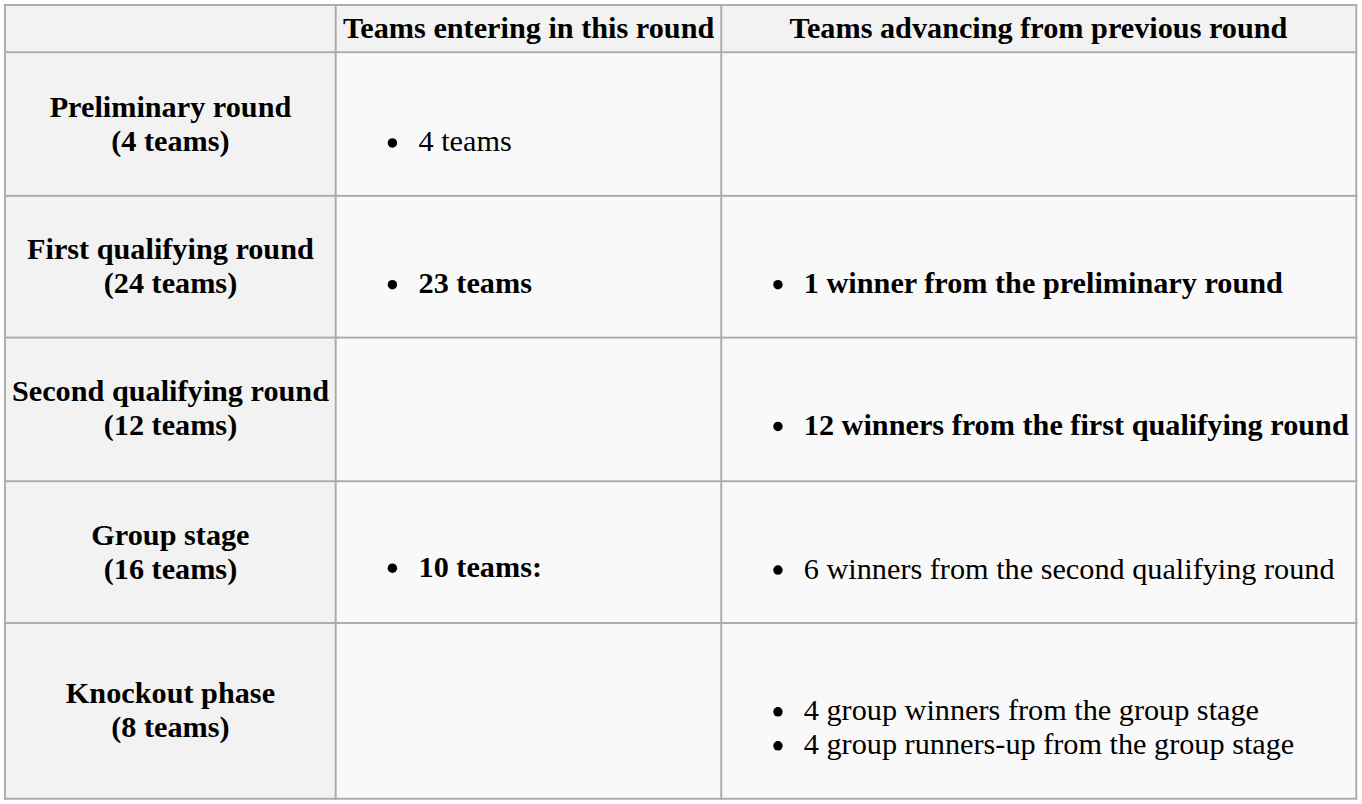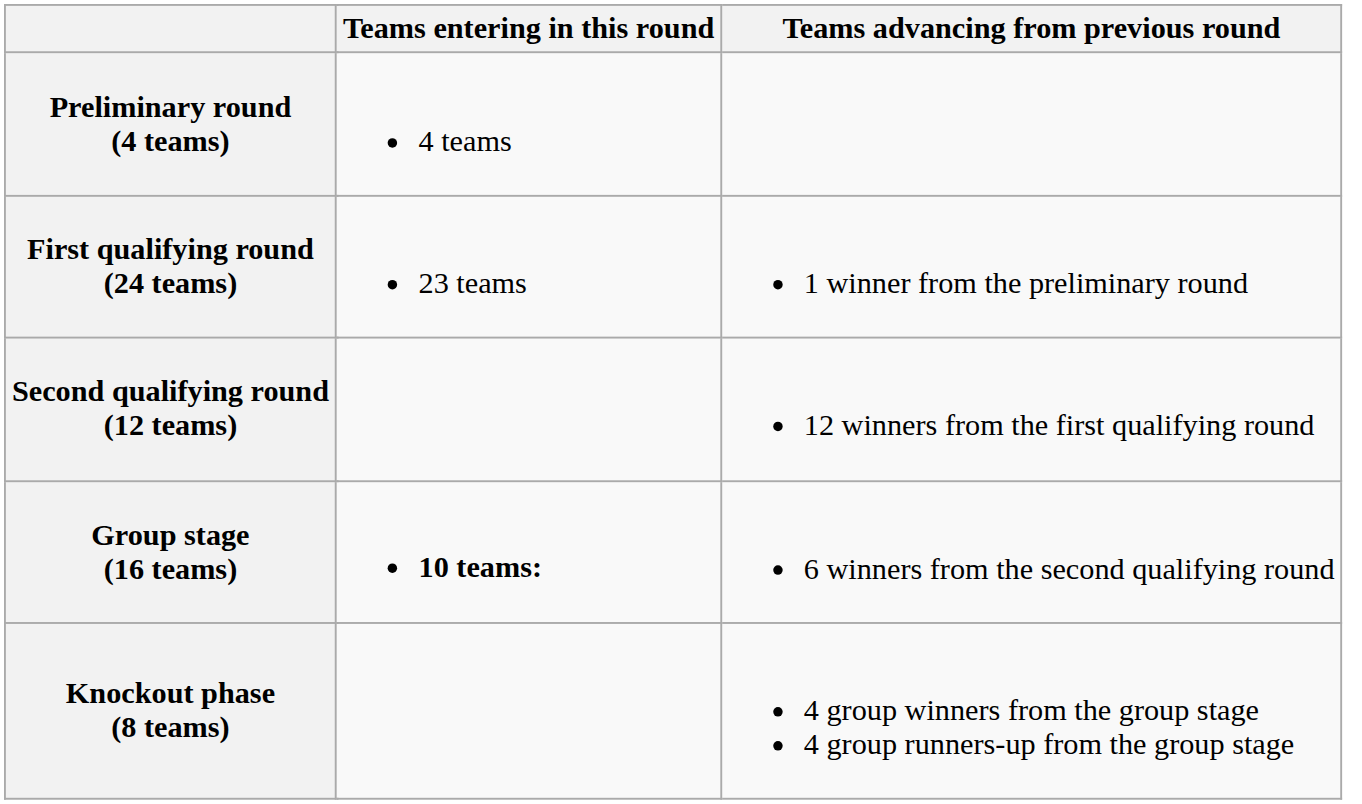First qualifying round (24 teams) | Teams entering in this round: bold -> normal
First qualifying round (24 teams) | Teams advancing from previous round: bold -> normal
Second qualifying round (12 teams) | Teams advancing from previous round: bold -> normal
